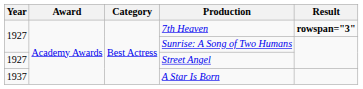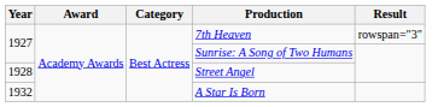7th Heaven | Result: bold -> normal
Street Angel | Year: 1927 -> 1928
A Star Is Born | Year: 1937 -> 1932
